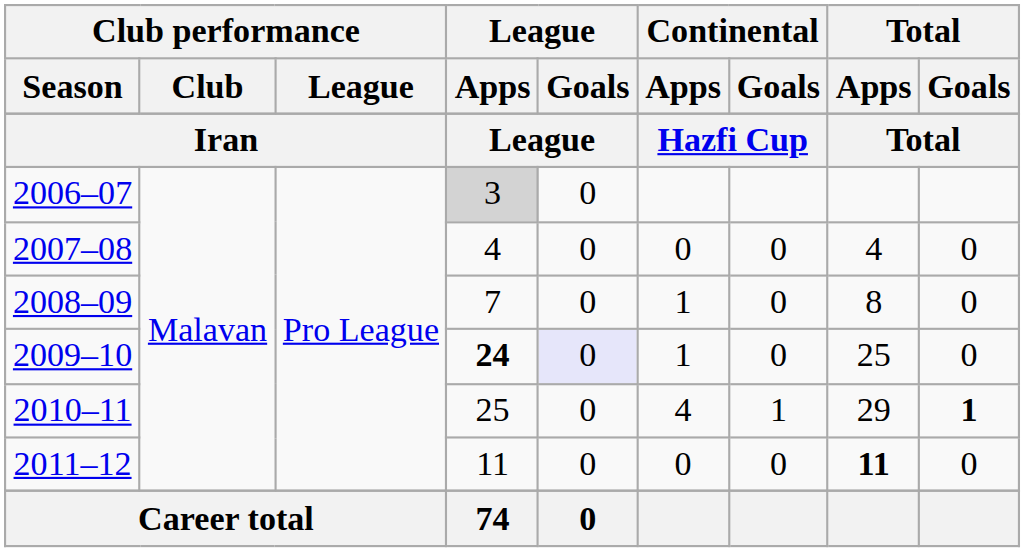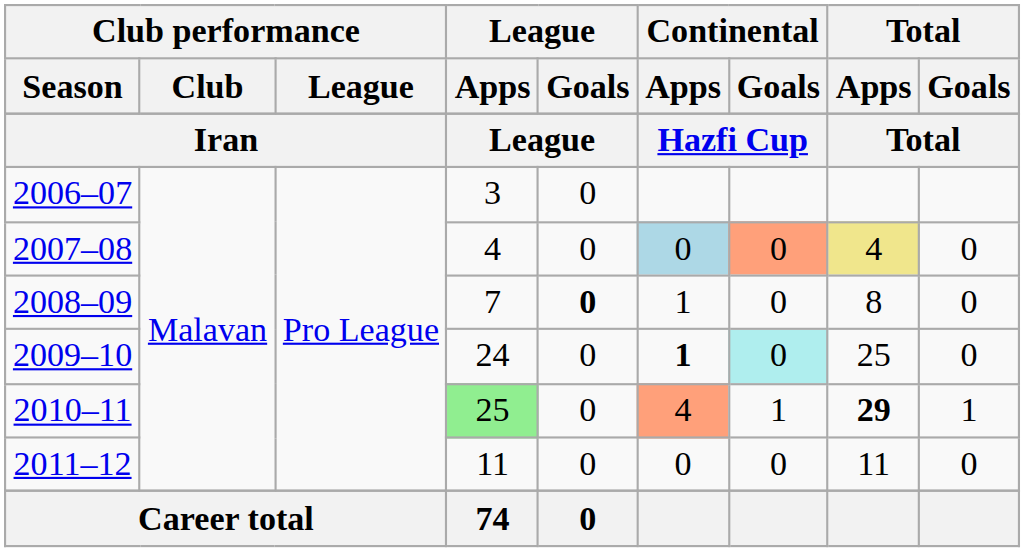2006–07 | League / Apps: lightgrey background -> no background
2007–08 | Continental / Apps: no background -> lightblue background
2007–08 | Continental / Goals: no background -> lightsalmon background
2007–08 | Total / Apps: no background -> khaki background
2008–09 | League / Goals: normal -> bold
2009–10 | League / Apps: bold -> normal
2009–10 | League / Goals: lavender background -> no background
2009–10 | Continental / Apps: normal -> bold
2009–10 | Continental / Goals: no background -> paleturquoise background
2010–11 | League / Apps: no background -> lightgreen background
2010–11 | Continental / Apps: no background -> lightsalmon background
2010–11 | Total / Apps: normal -> bold
2010–11 | Total / Goals: bold -> normal
2011–12 | Total / Apps: bold -> normal
